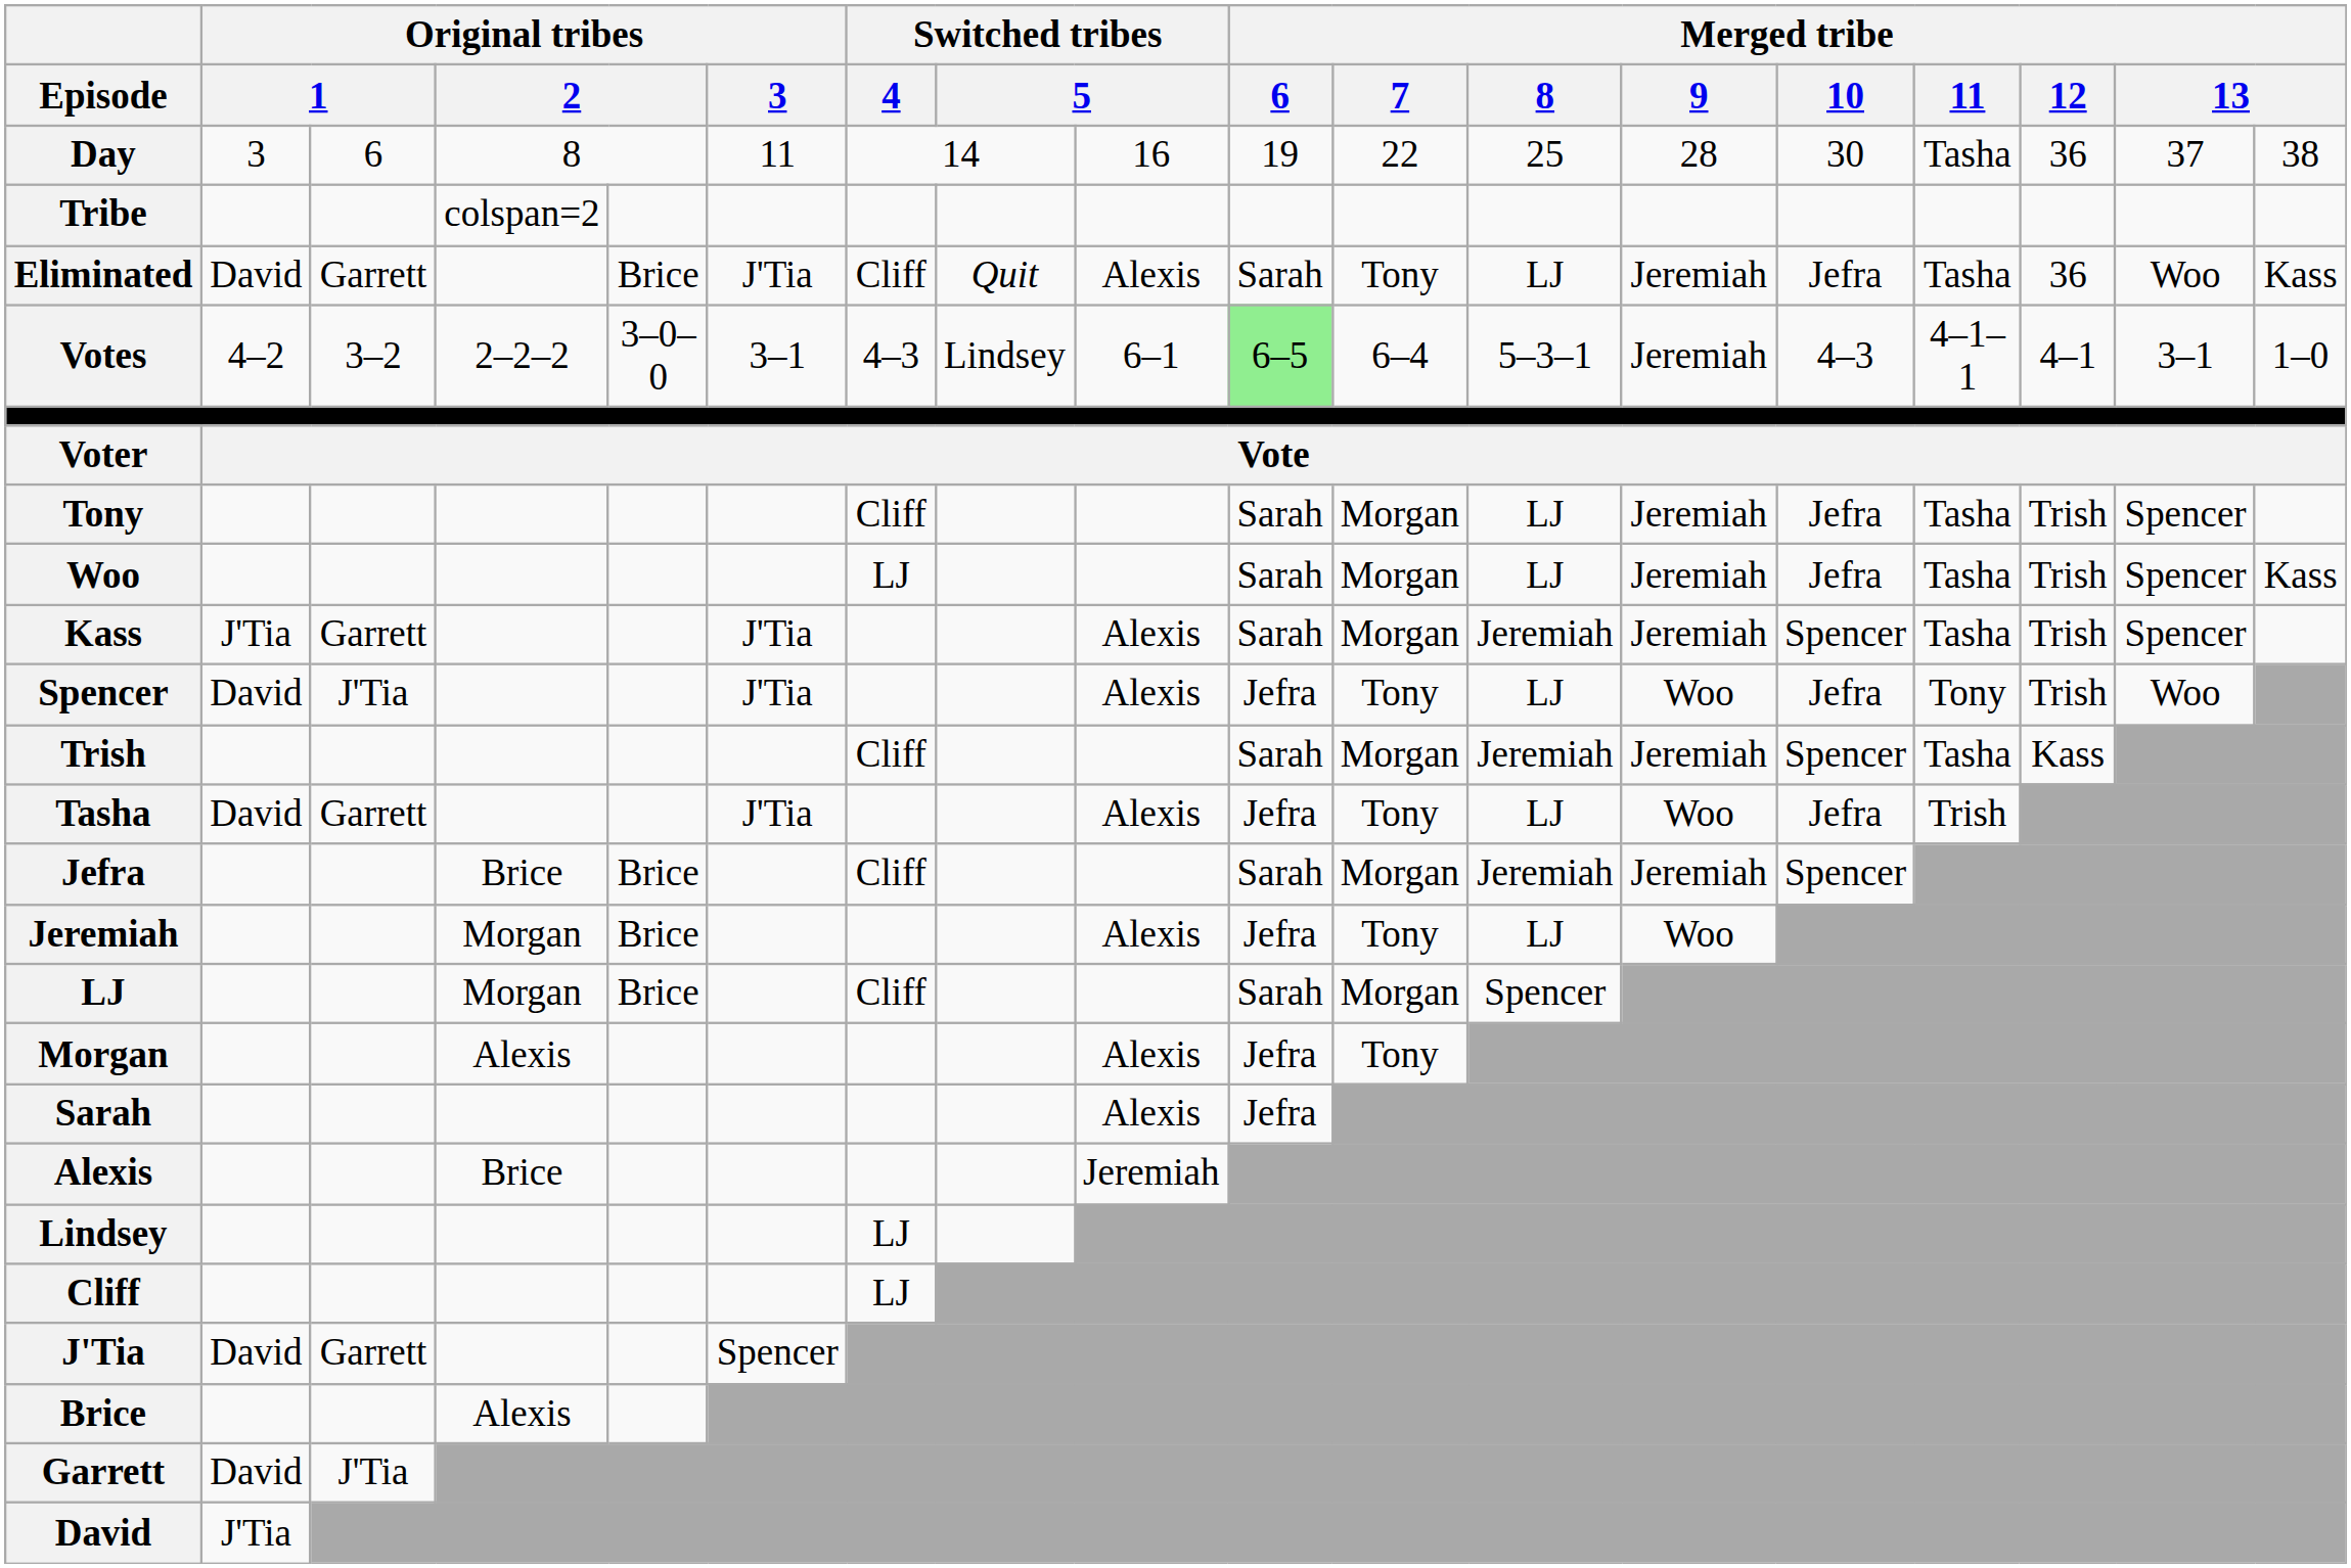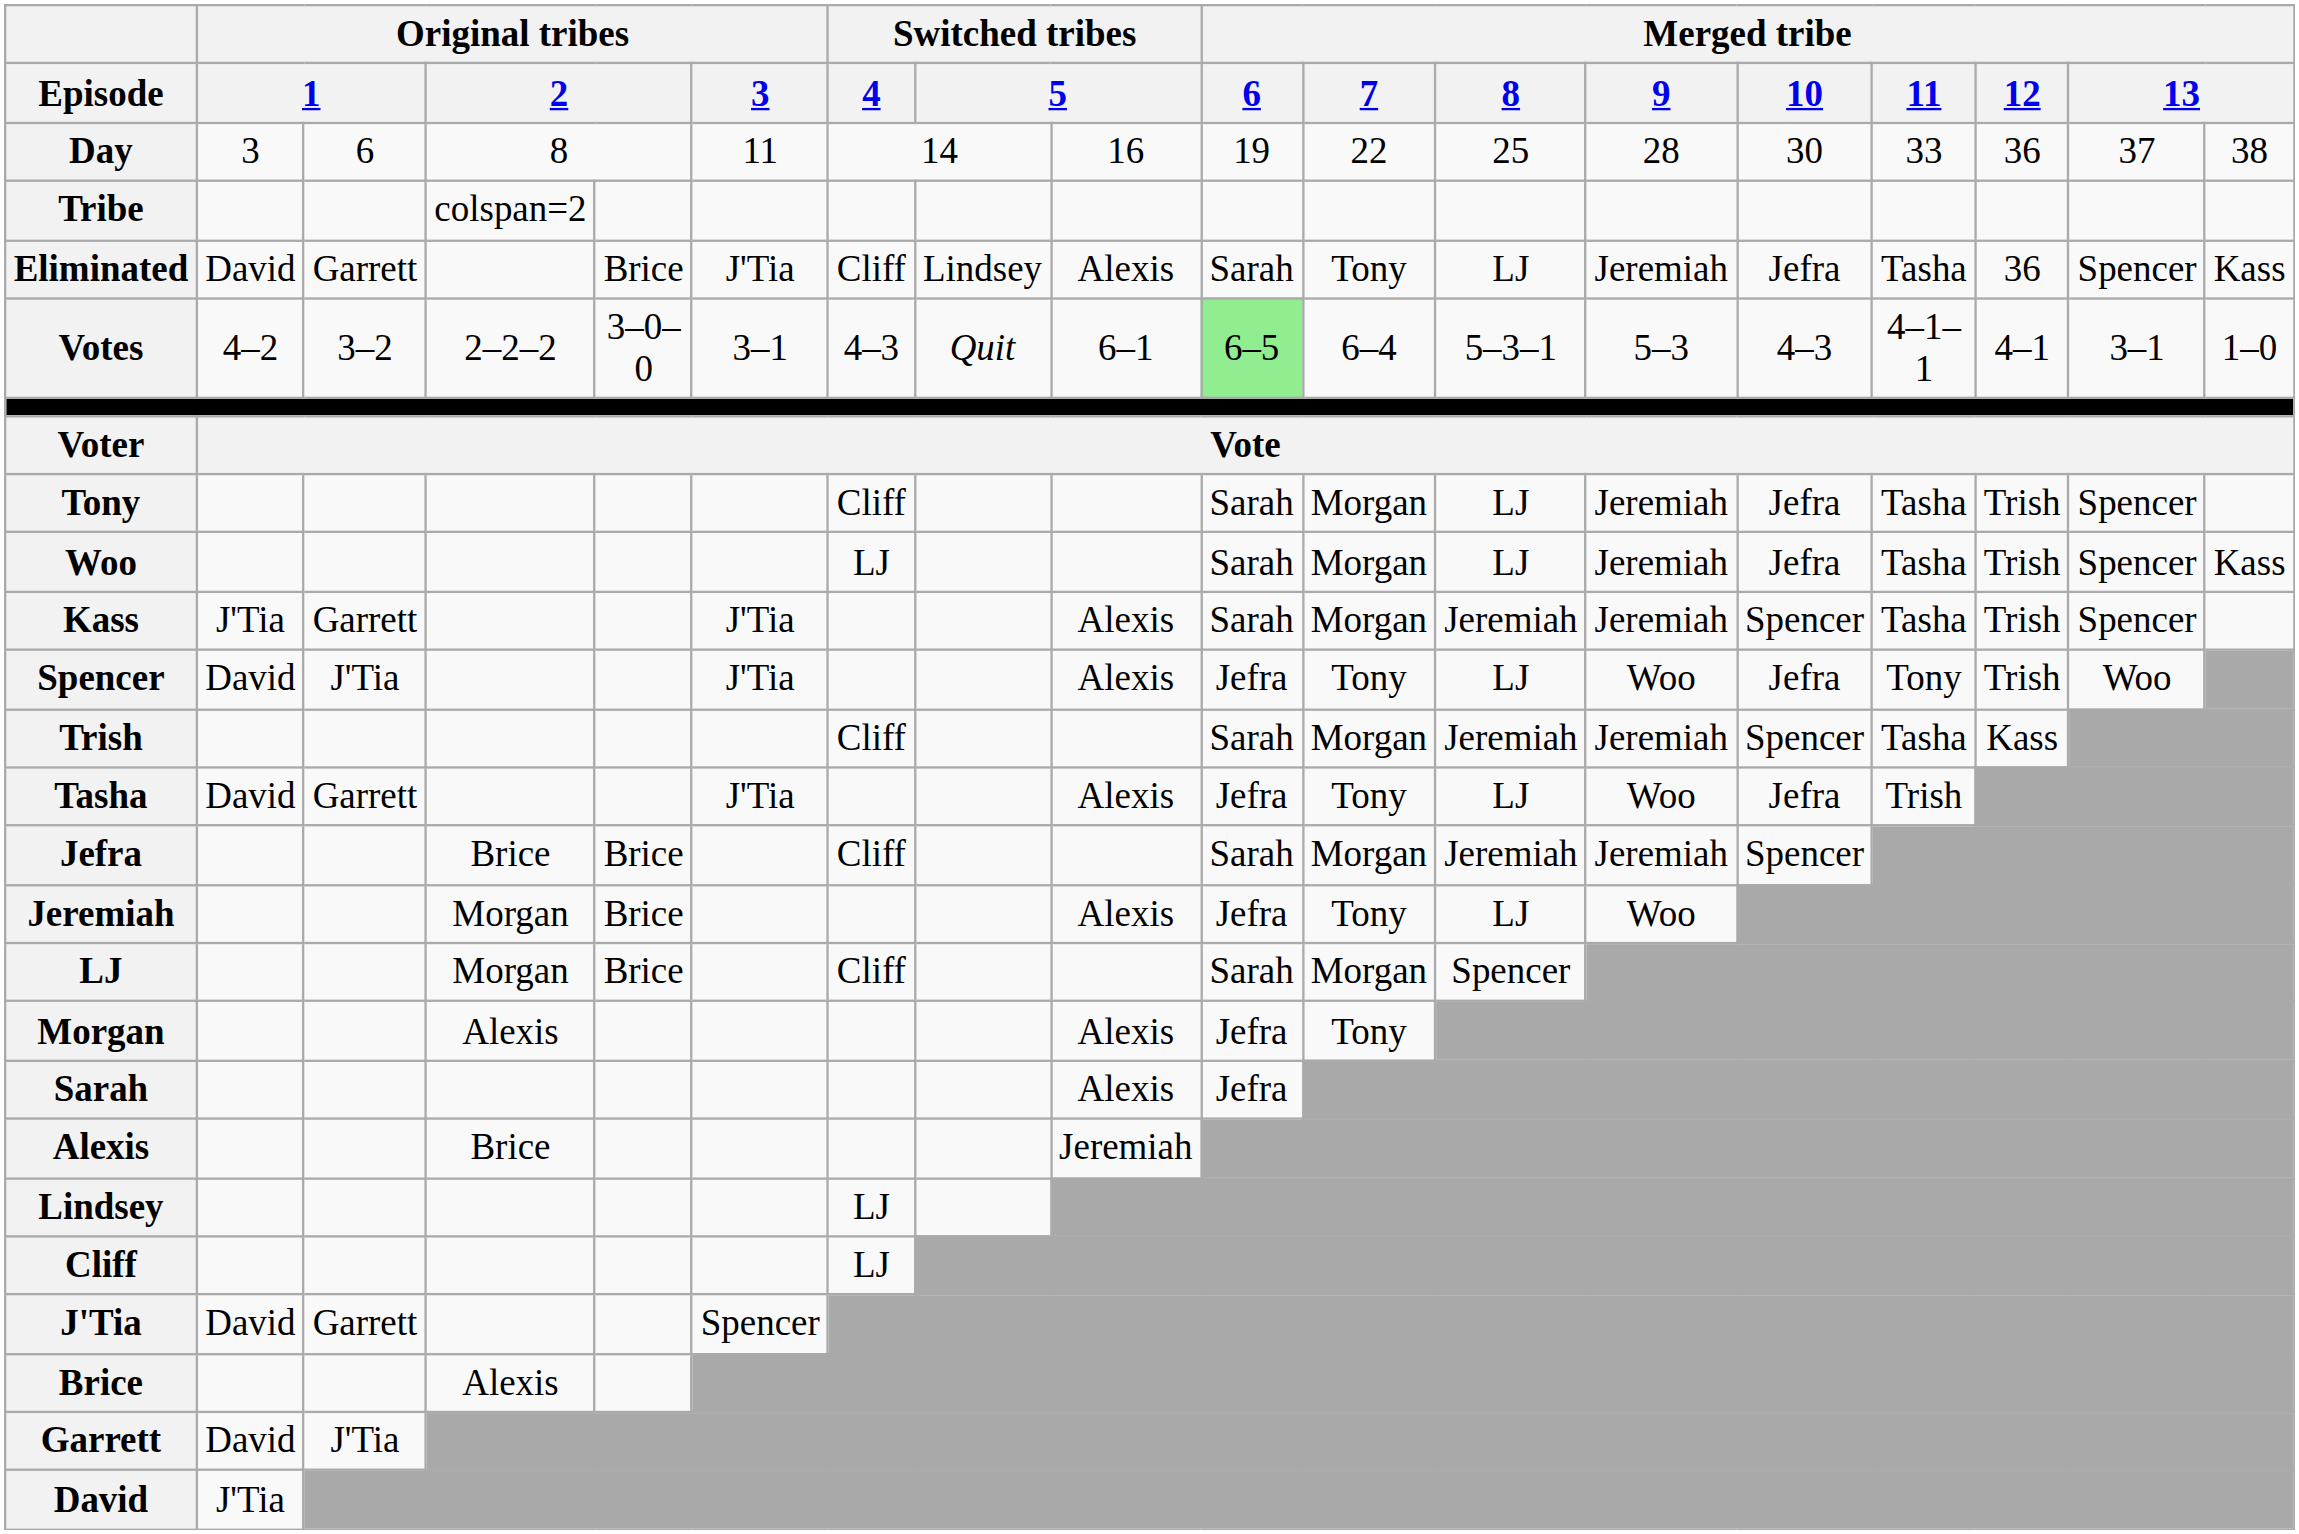Day | Merged tribe / 11: Tasha -> 33
Eliminated | column 8: Quit -> Lindsey
Eliminated | column 17: Woo -> Spencer
Votes | column 8: Lindsey -> Quit
Votes | Merged tribe / 9: Jeremiah -> 5–3
